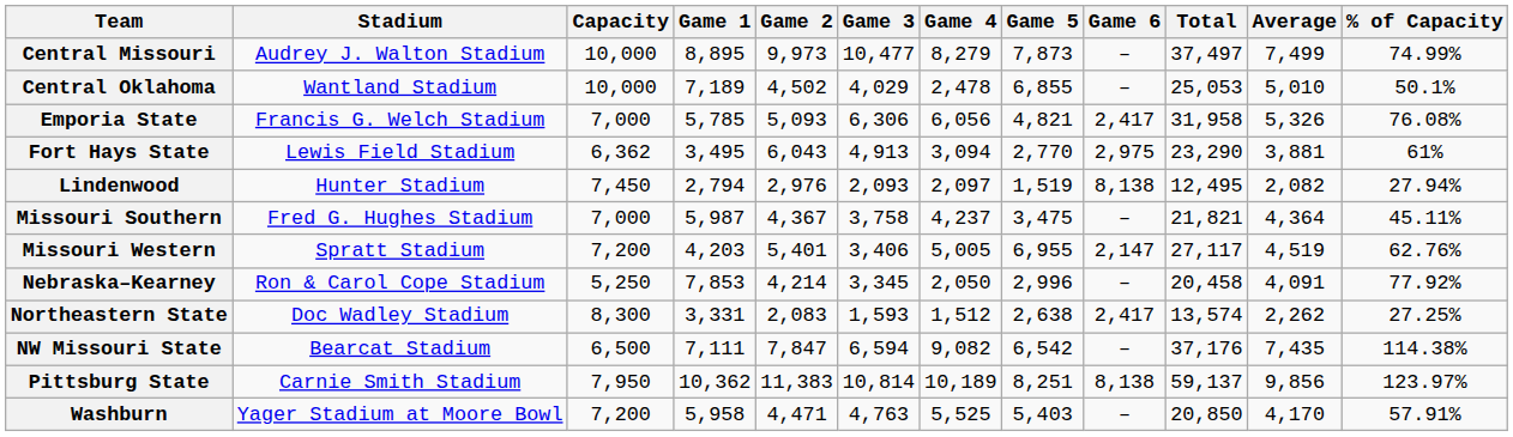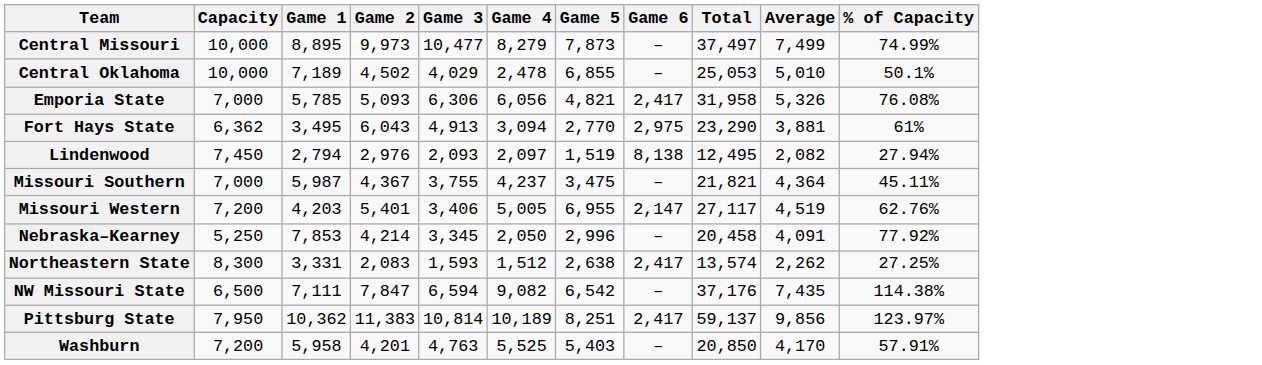- column: Stadium | Audrey J. Walton Stadium | Wantland Stadium | Francis G. Welch Stadium | Lewis Field Stadium | Hunter Stadium | Fred G. Hughes Stadium | Spratt Stadium | Ron & Carol Cope Stadium | Doc Wadley Stadium | Bearcat Stadium | Carnie Smith Stadium | Yager Stadium at Moore Bowl
Missouri Southern | Game 3: 3,758 -> 3,755
Pittsburg State | Game 6: 8,138 -> 2,417
Washburn | Game 2: 4,471 -> 4,201
